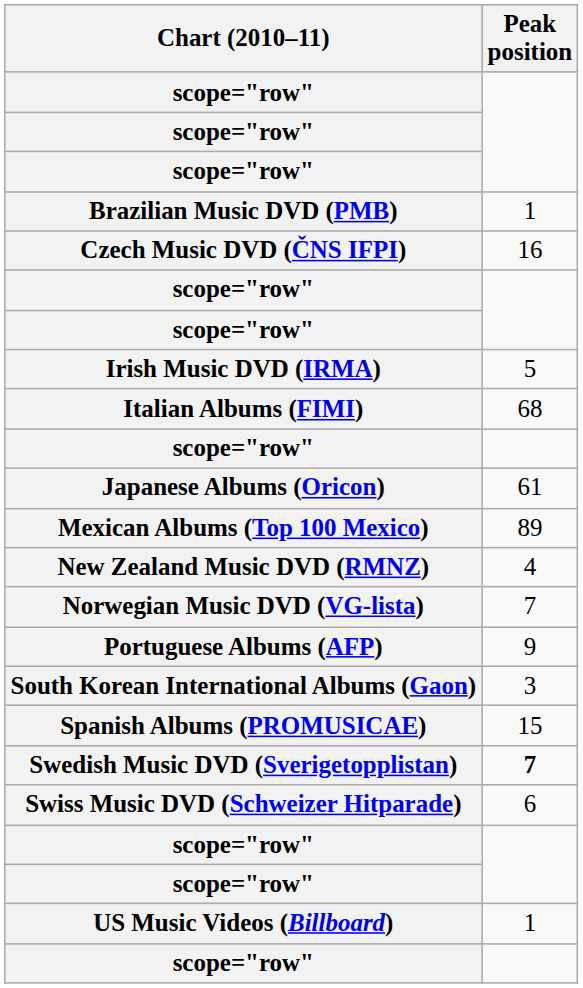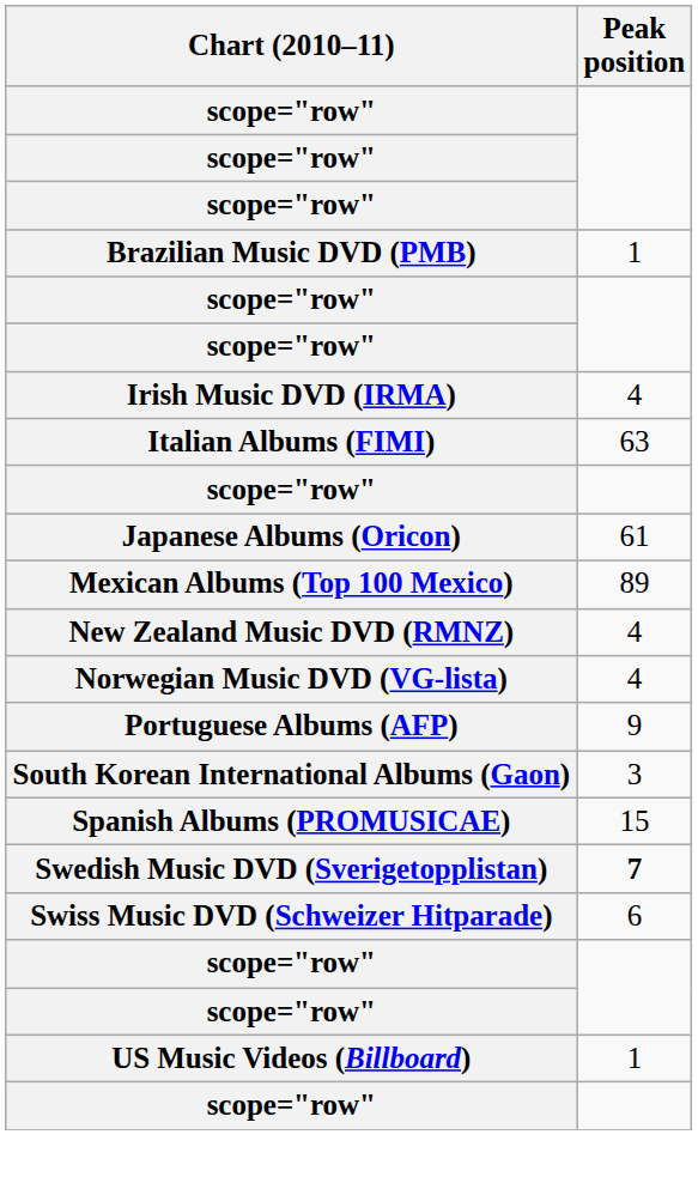- row: Czech Music DVD (ČNS IFPI) | 16
Irish Music DVD (IRMA) | Peak position: 5 -> 4
Italian Albums (FIMI) | Peak position: 68 -> 63
Norwegian Music DVD (VG-lista) | Peak position: 7 -> 4
